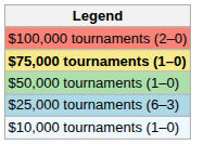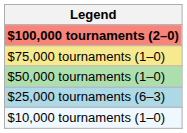row 2 | column 1: normal -> bold
row 3 | column 1: bold -> normal
